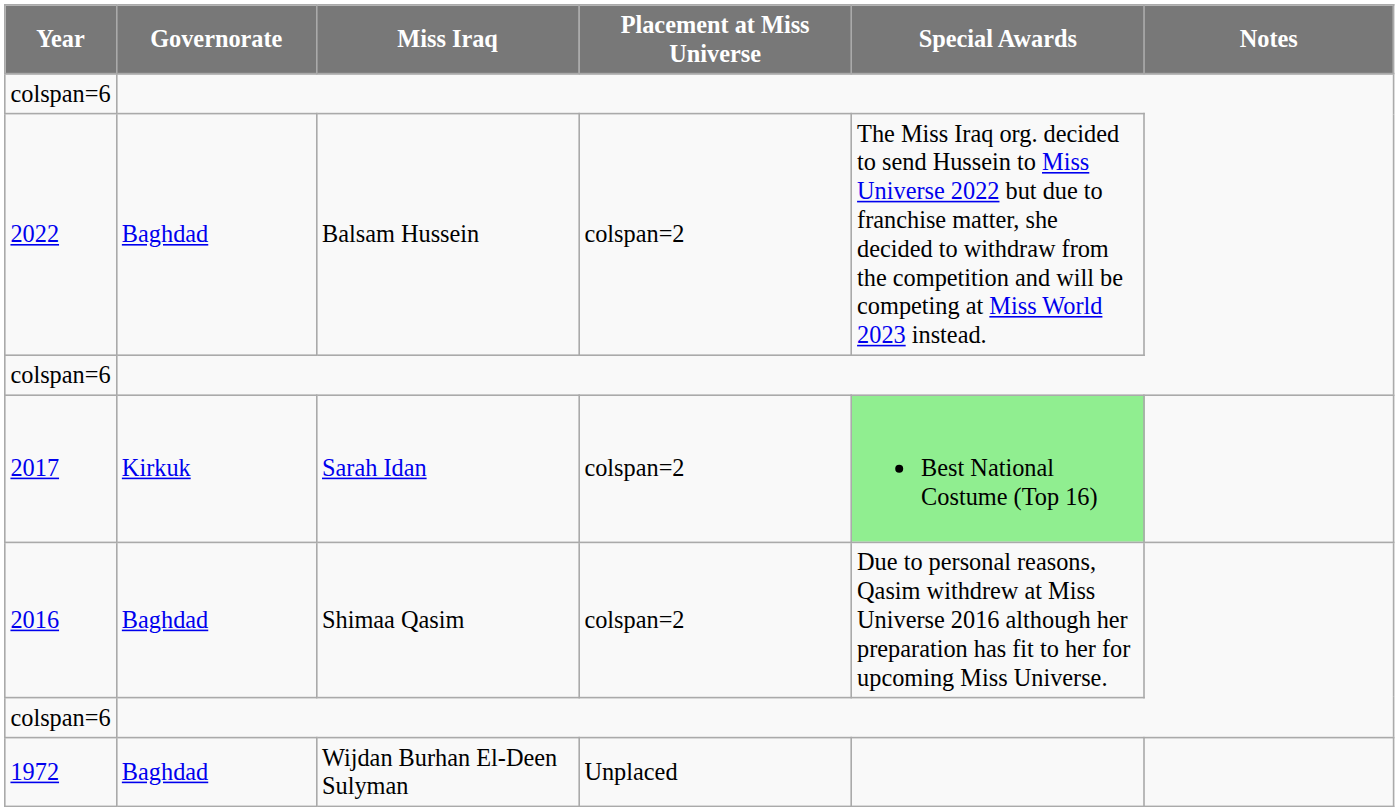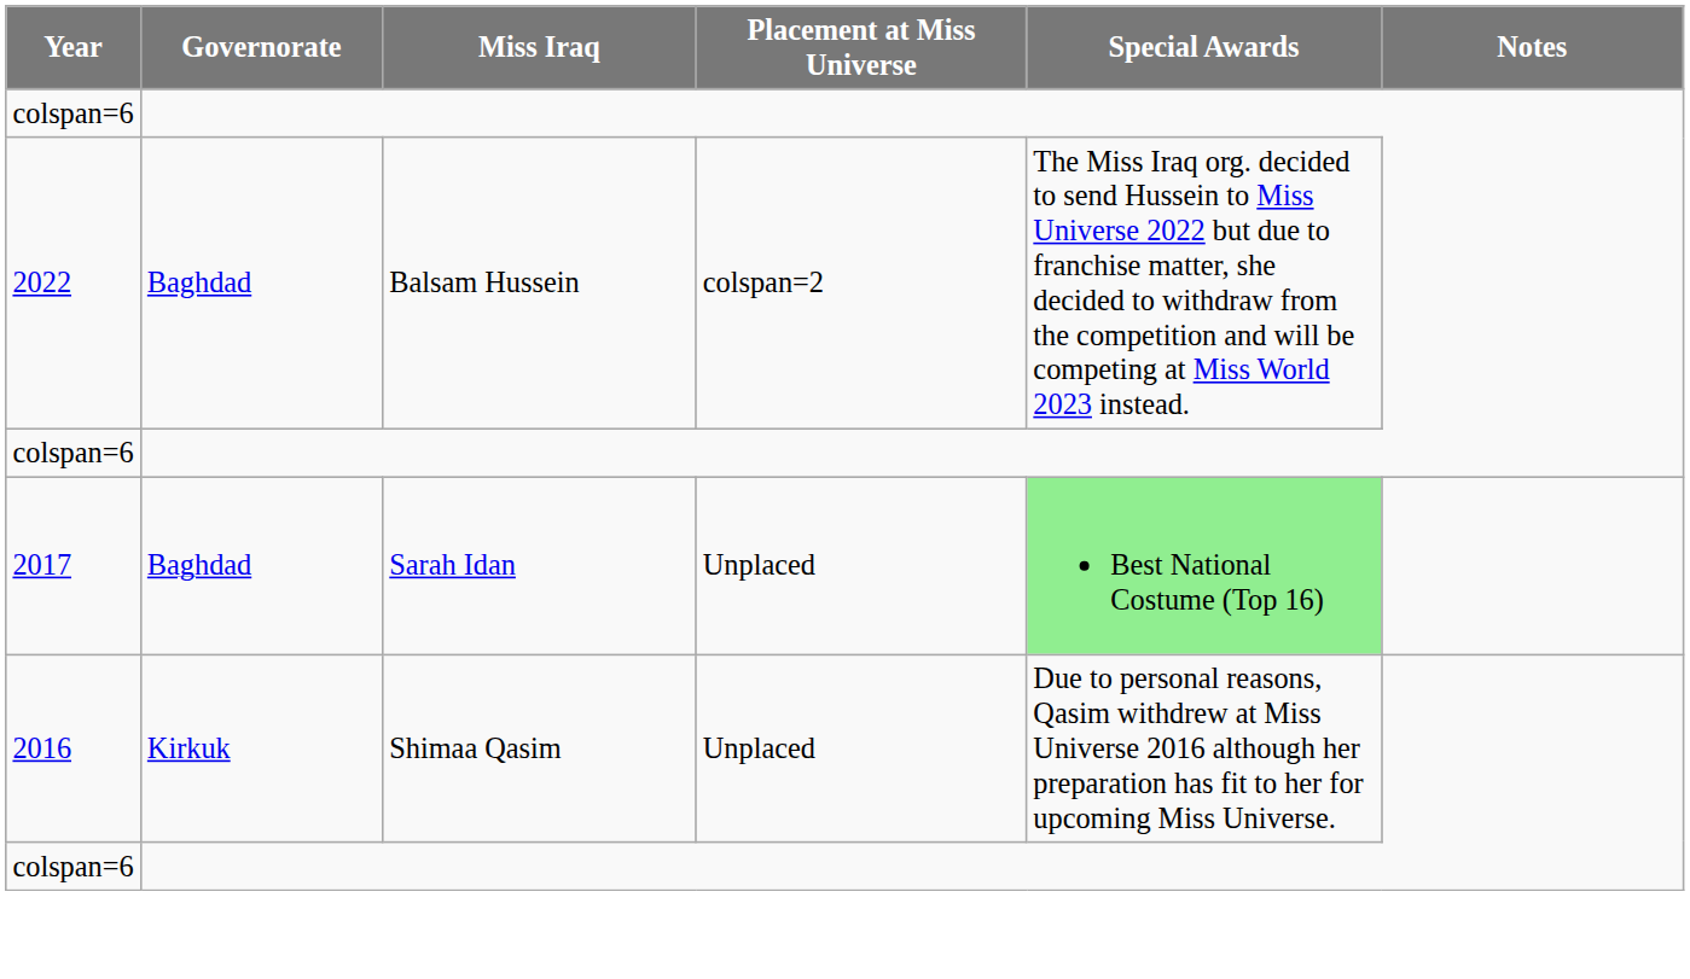2017 | Governorate: Kirkuk -> Baghdad
2017 | Placement at Miss Universe: colspan=2 -> Unplaced
2016 | Governorate: Baghdad -> Kirkuk
2016 | Placement at Miss Universe: colspan=2 -> Unplaced
- row: 1972 | Baghdad | Wijdan Burhan El-Deen Sulyman | Unplaced
